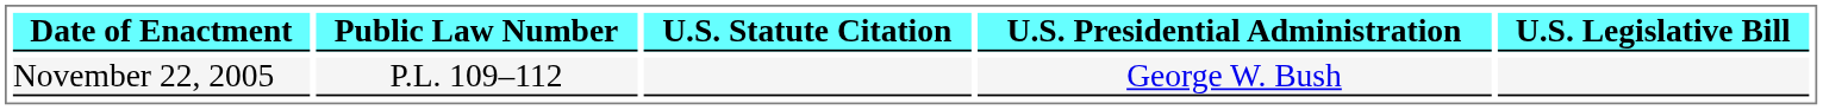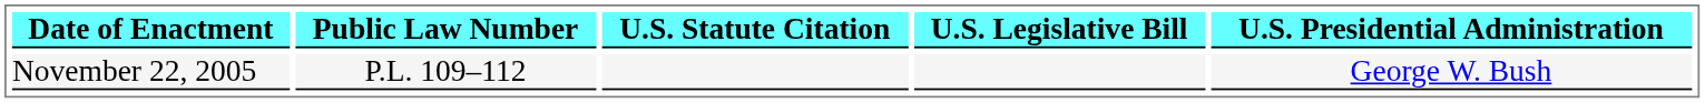columns swapped: U.S. Legislative Bill <-> U.S. Presidential Administration
